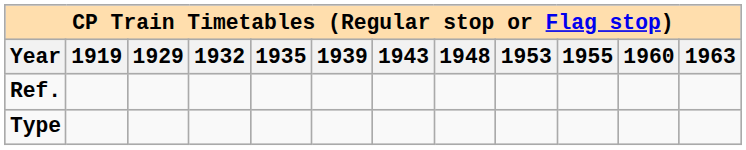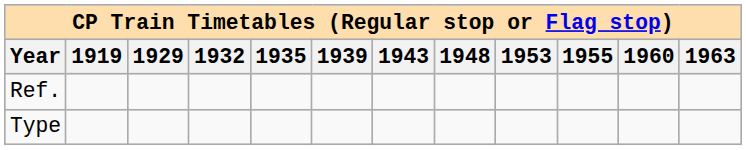Ref. | Year: bold -> normal
Type | Year: bold -> normal
